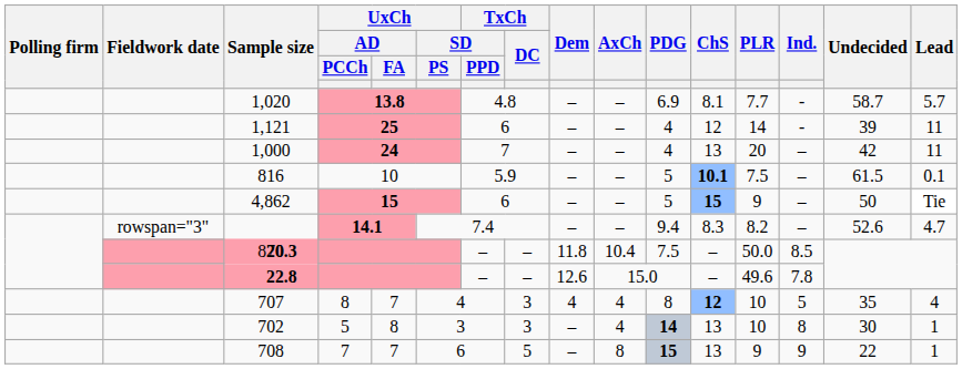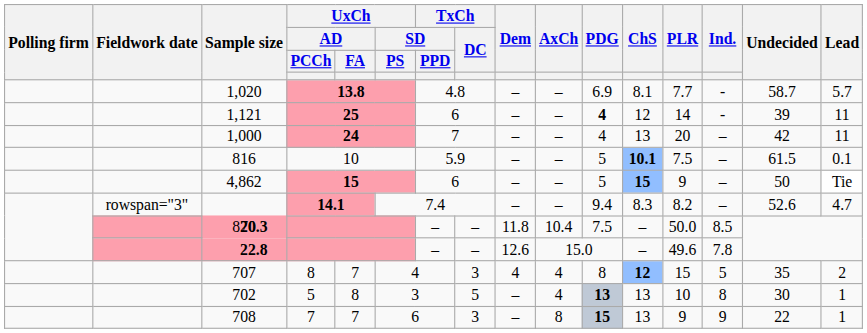1,121 | PDG: normal -> bold
707 | PLR: 10 -> 15
707 | Lead: 4 -> 2
702 | TxCh / DC: 3 -> 5
702 | PDG: 14 -> 13
708 | TxCh / DC: 5 -> 3
